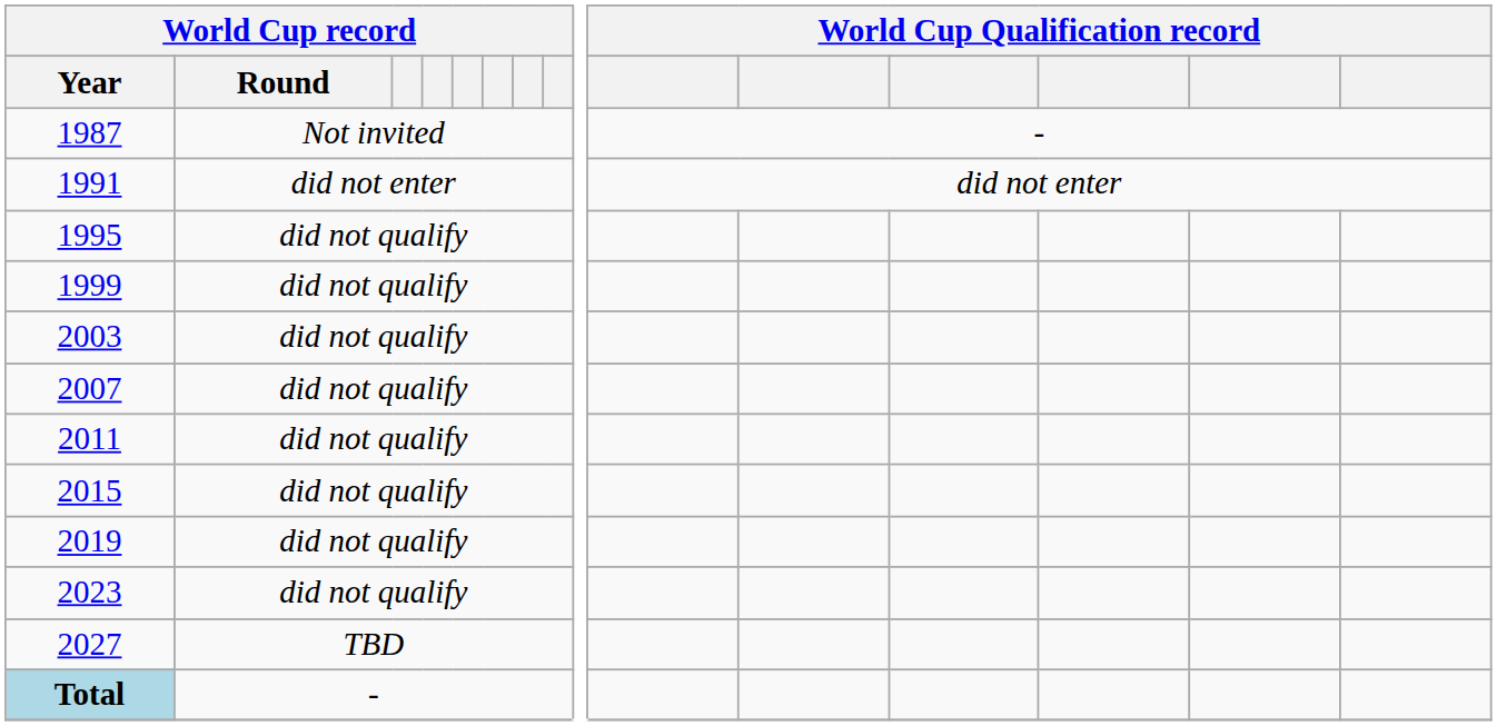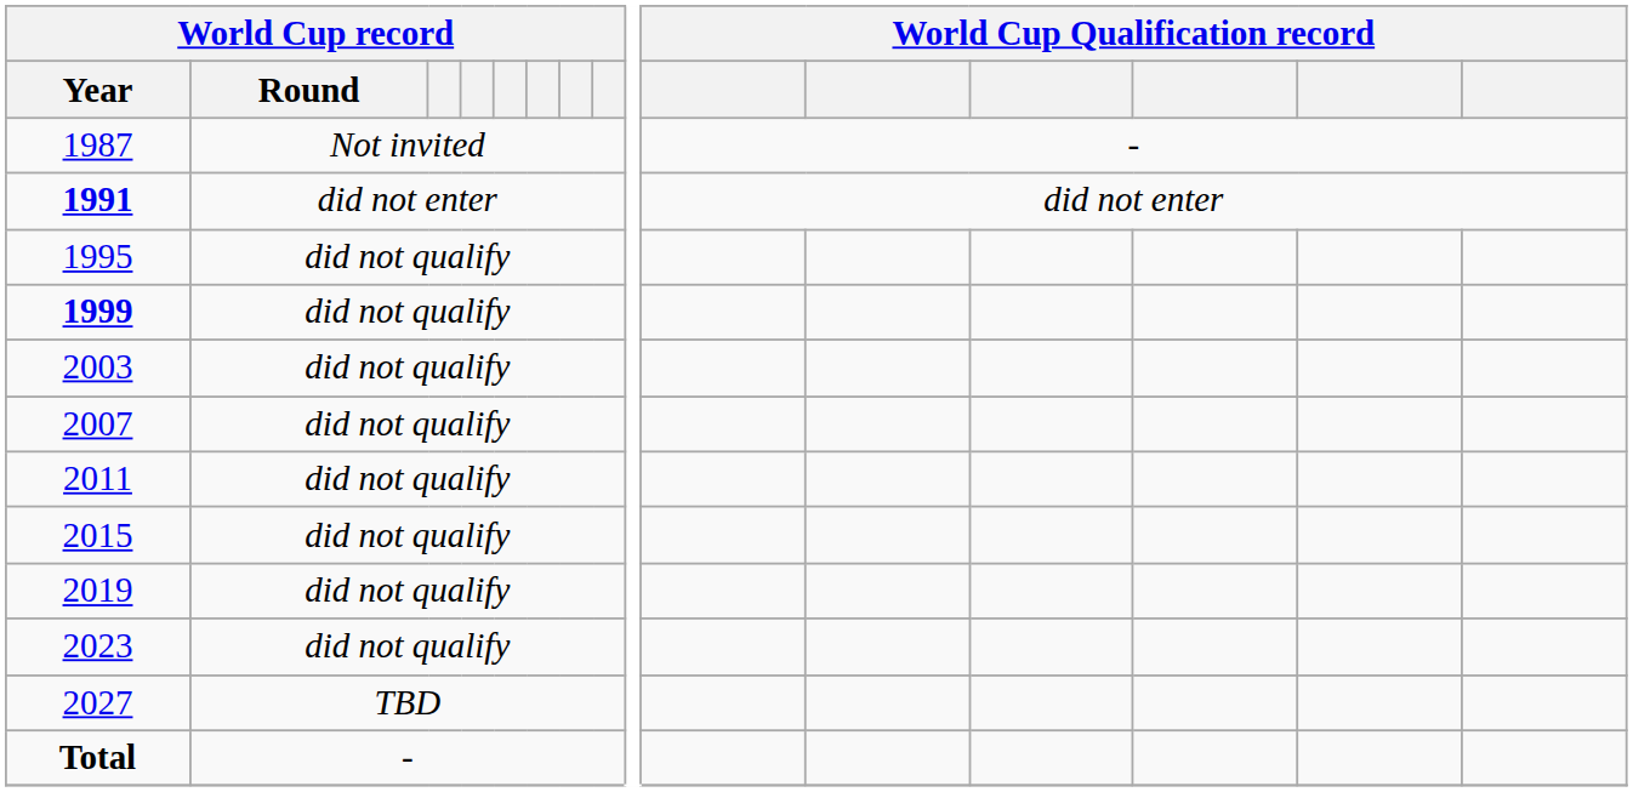1991 | World Cup record / Year: normal -> bold
1999 | World Cup record / Year: normal -> bold
Total | World Cup record / Year: lightblue background -> no background
